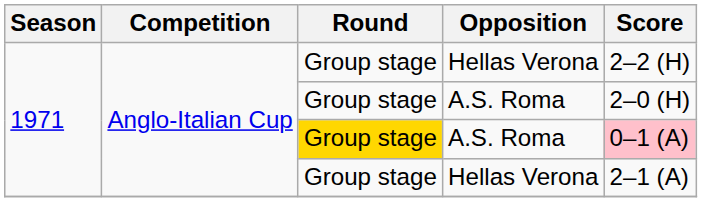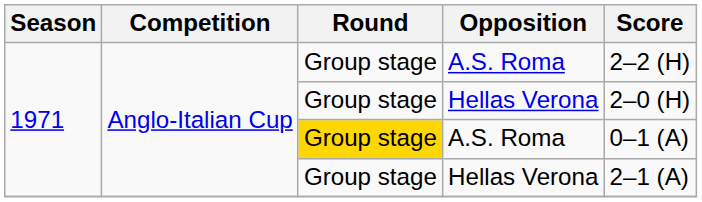row 2 | Opposition: Hellas Verona -> A.S. Roma
row 3 | Opposition: A.S. Roma -> Hellas Verona
row 4 | Score: pink background -> no background
